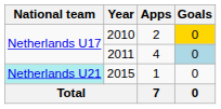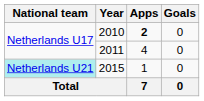2010 | Apps: normal -> bold
2010 | Goals: gold background -> no background
2011 | Goals: lightblue background -> no background
